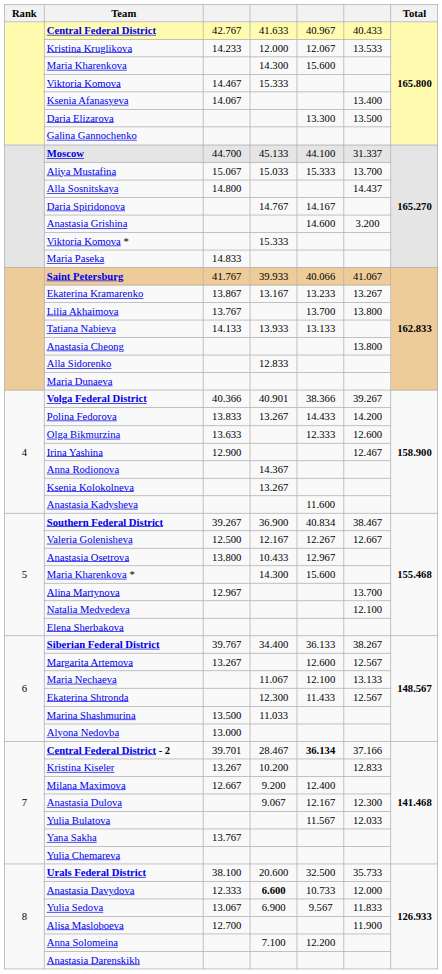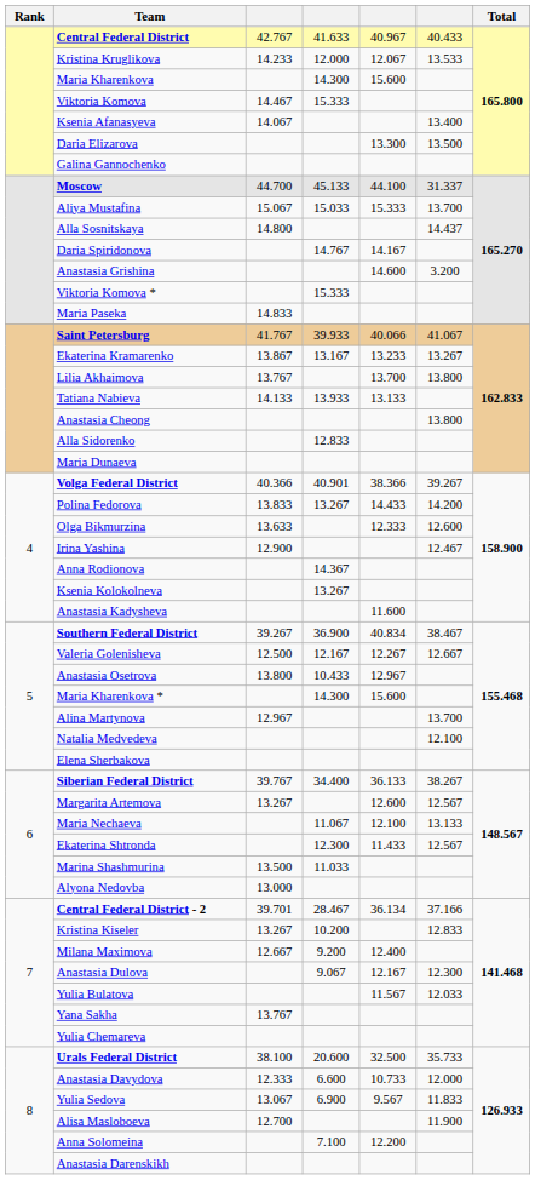Central Federal District - 2 | column 5: bold -> normal
Anastasia Davydova | column 4: bold -> normal
